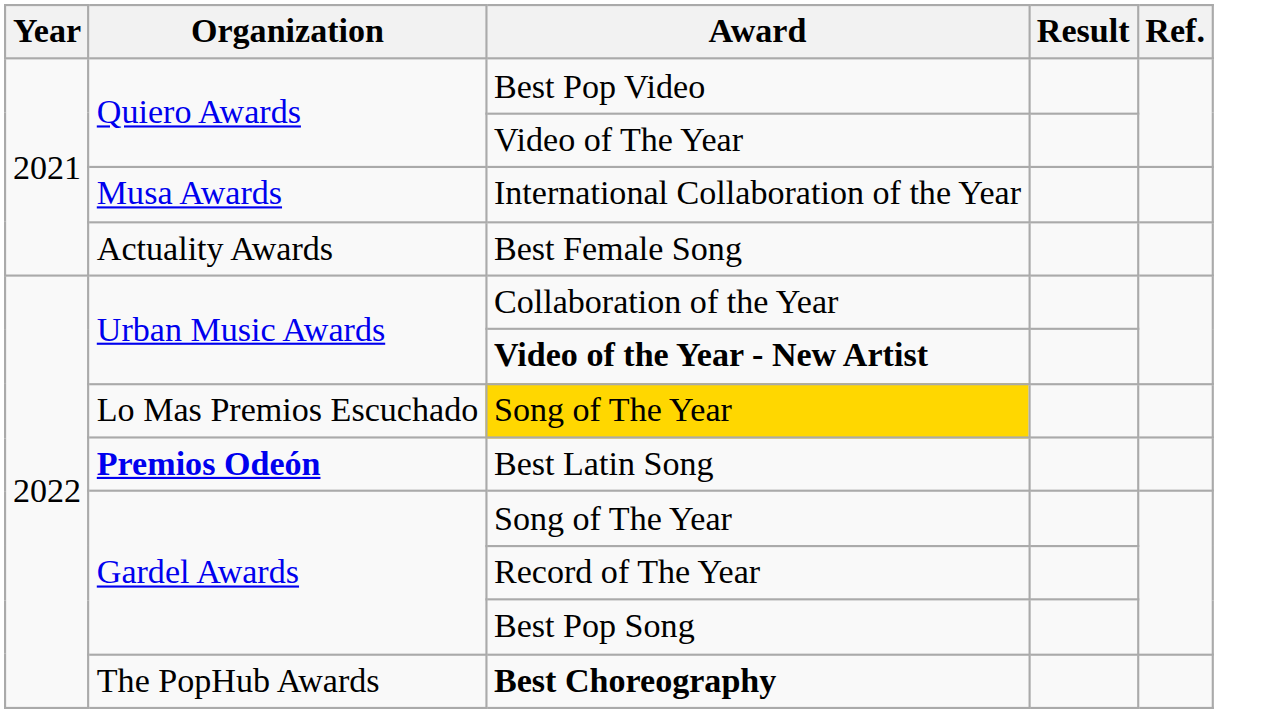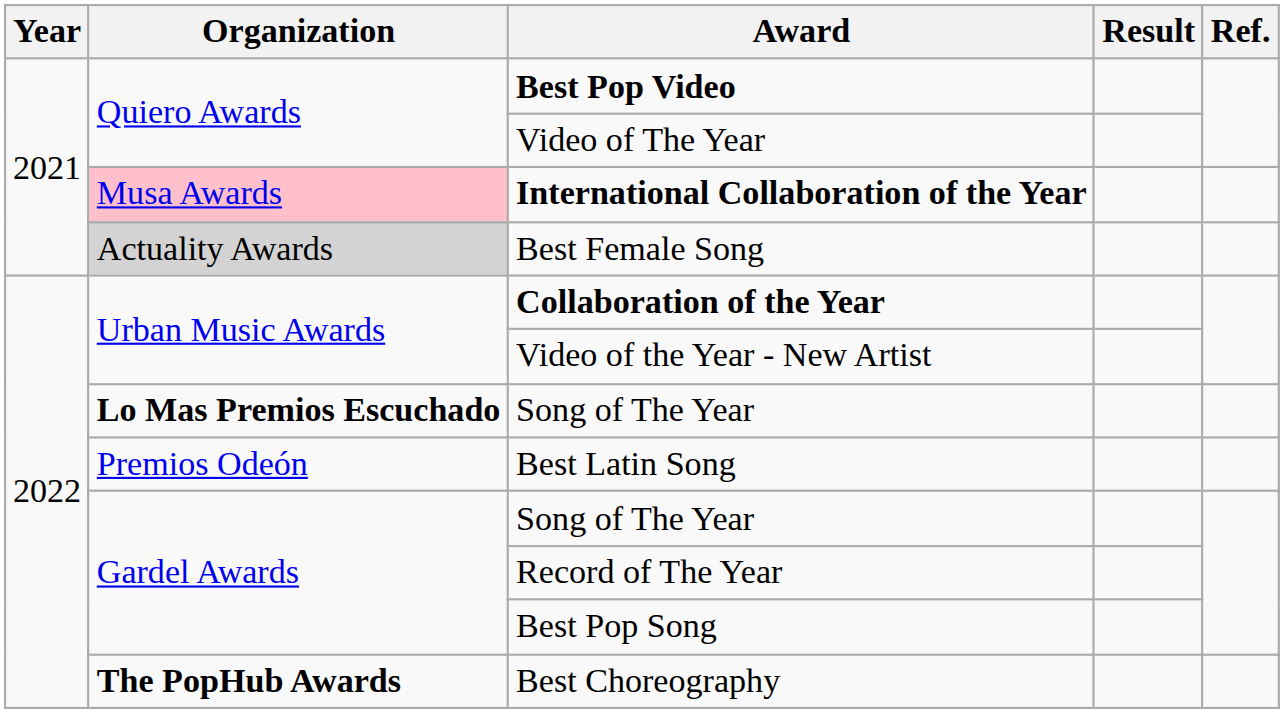Best Pop Video | Award: normal -> bold
International Collaboration of the Year | Organization: no background -> pink background
International Collaboration of the Year | Award: normal -> bold
Best Female Song | Organization: no background -> lightgrey background
Collaboration of the Year | Award: normal -> bold
Video of the Year - New Artist | Award: bold -> normal
Lo Mas Premios Escuchado / Song of The Year | Organization: normal -> bold
Lo Mas Premios Escuchado / Song of The Year | Award: gold background -> no background
Best Latin Song | Organization: bold -> normal
Best Choreography | Organization: normal -> bold
Best Choreography | Award: bold -> normal
